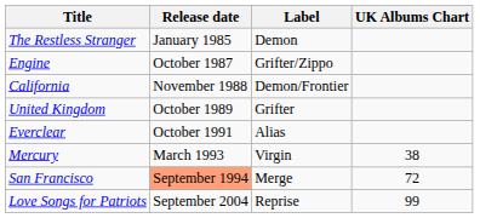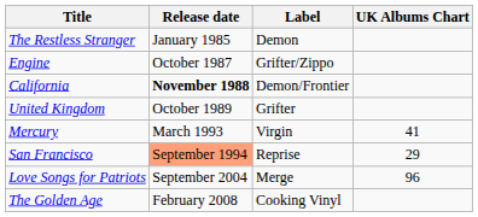California | Release date: normal -> bold
- row: Everclear | October 1991 | Alias
Mercury | UK Albums Chart: 38 -> 41
San Francisco | Label: Merge -> Reprise
San Francisco | UK Albums Chart: 72 -> 29
Love Songs for Patriots | Label: Reprise -> Merge
Love Songs for Patriots | UK Albums Chart: 99 -> 96
+ row: The Golden Age | February 2008 | Cooking Vinyl
